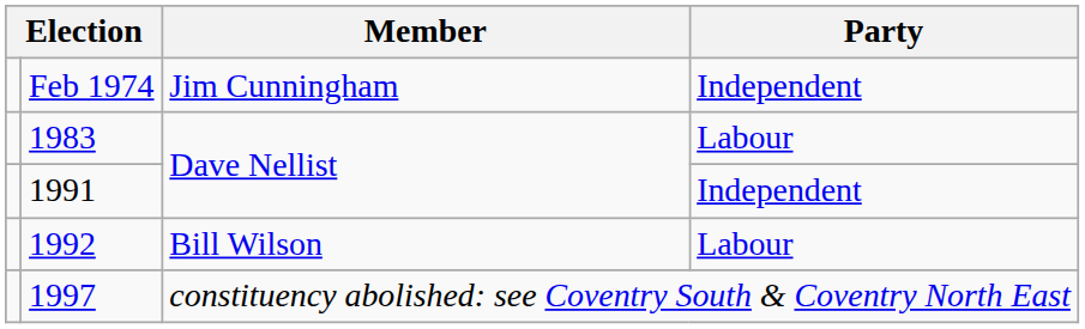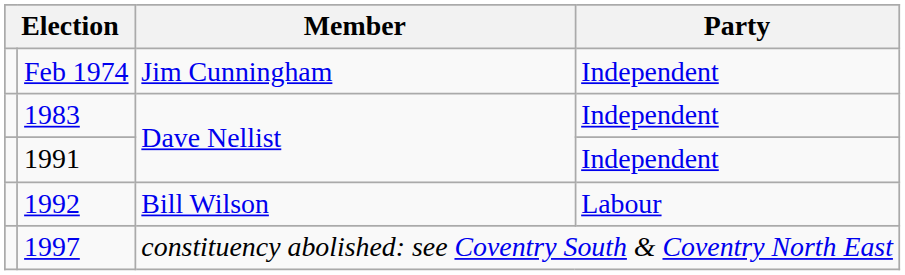1983 | Party: Labour -> Independent
